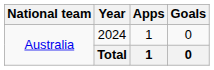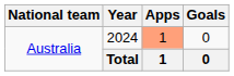Australia / 2024 | Apps: no background -> lightsalmon background
